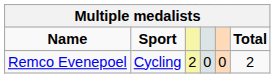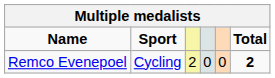Remco Evenepoel | Total: normal -> bold
